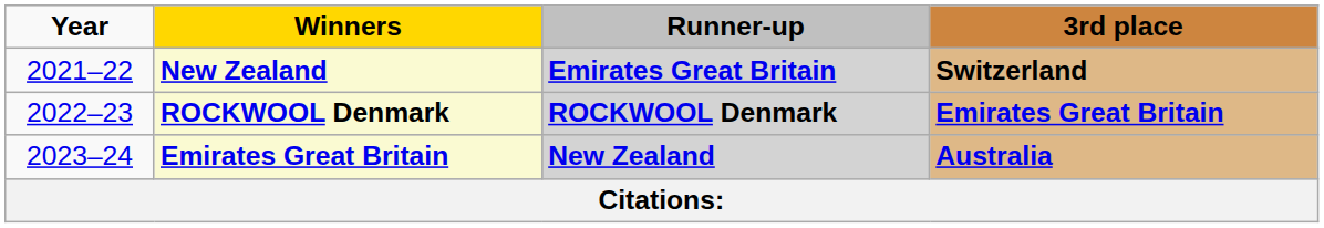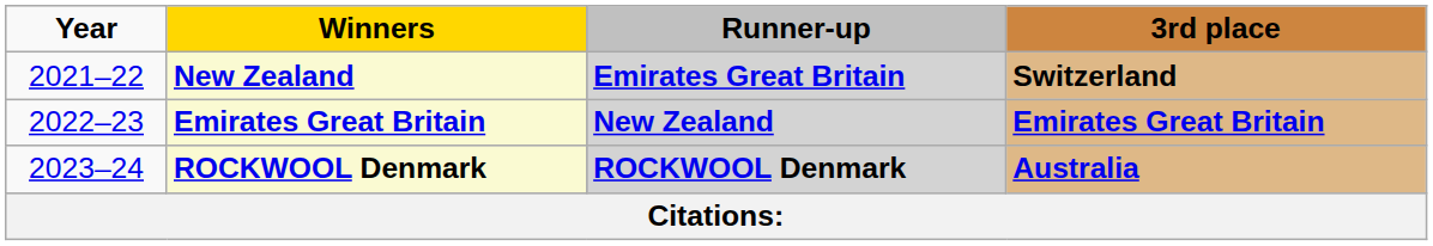row 3 | Winners: ROCKWOOL Denmark -> Emirates Great Britain
row 3 | Runner-up: ROCKWOOL Denmark -> New Zealand
row 4 | Winners: Emirates Great Britain -> ROCKWOOL Denmark
row 4 | Runner-up: New Zealand -> ROCKWOOL Denmark
